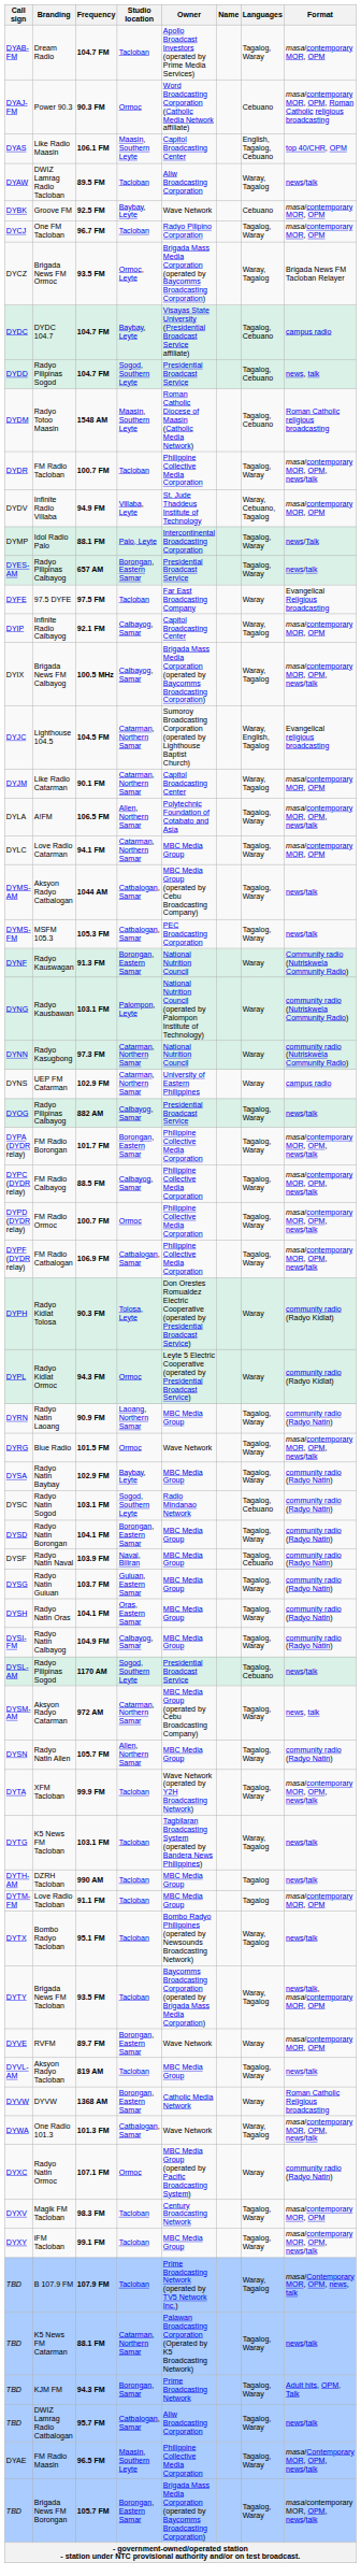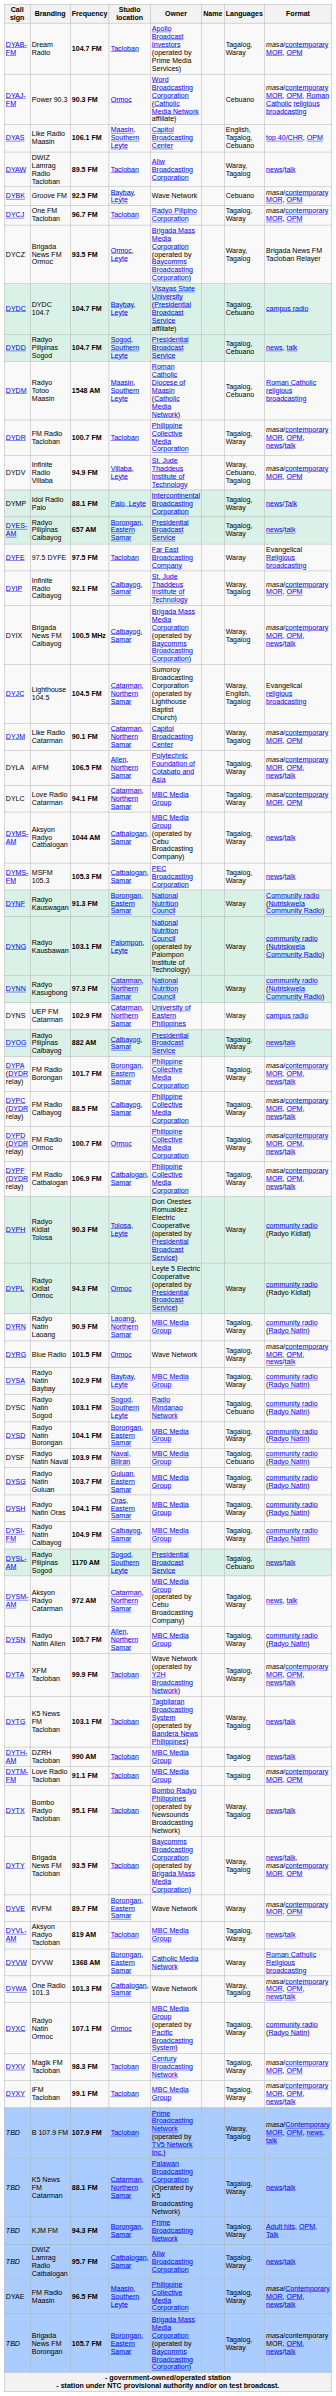Infinite Radio Calbayog | Owner: Capitol Broadcasting Center -> St. Jude Thaddeus Institute of Technology
Radyo Natin Ormoc | Languages: Waray -> Tagalog, Waray
